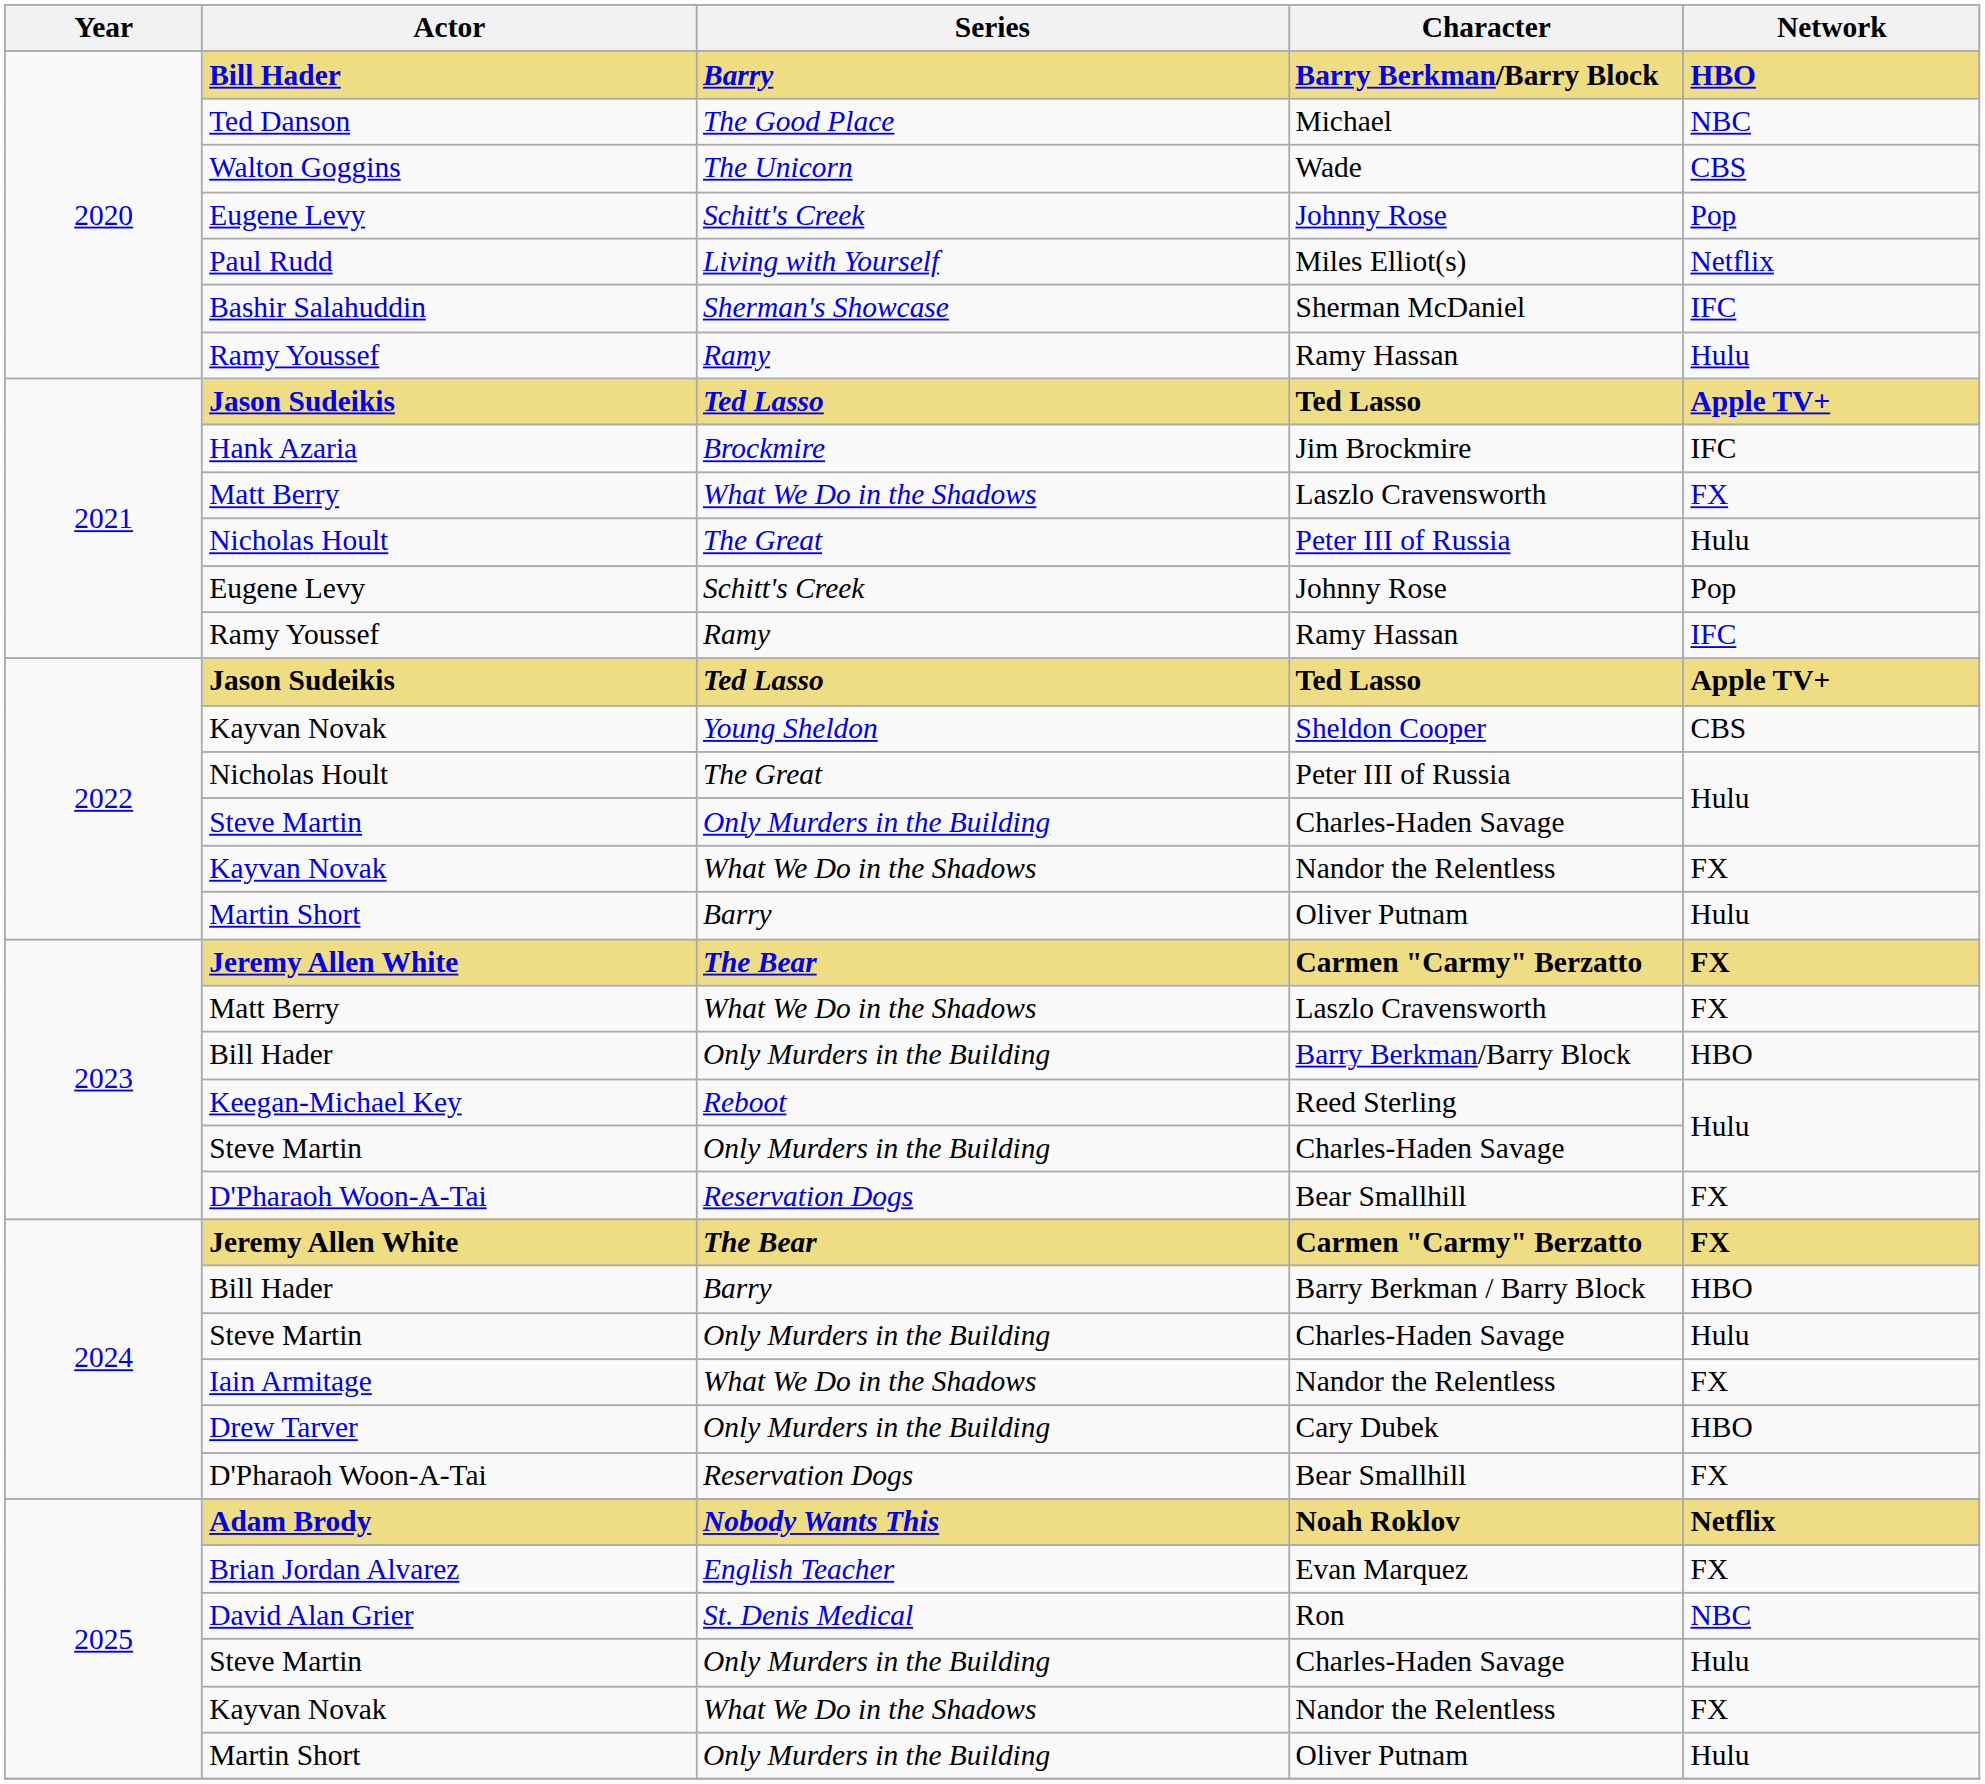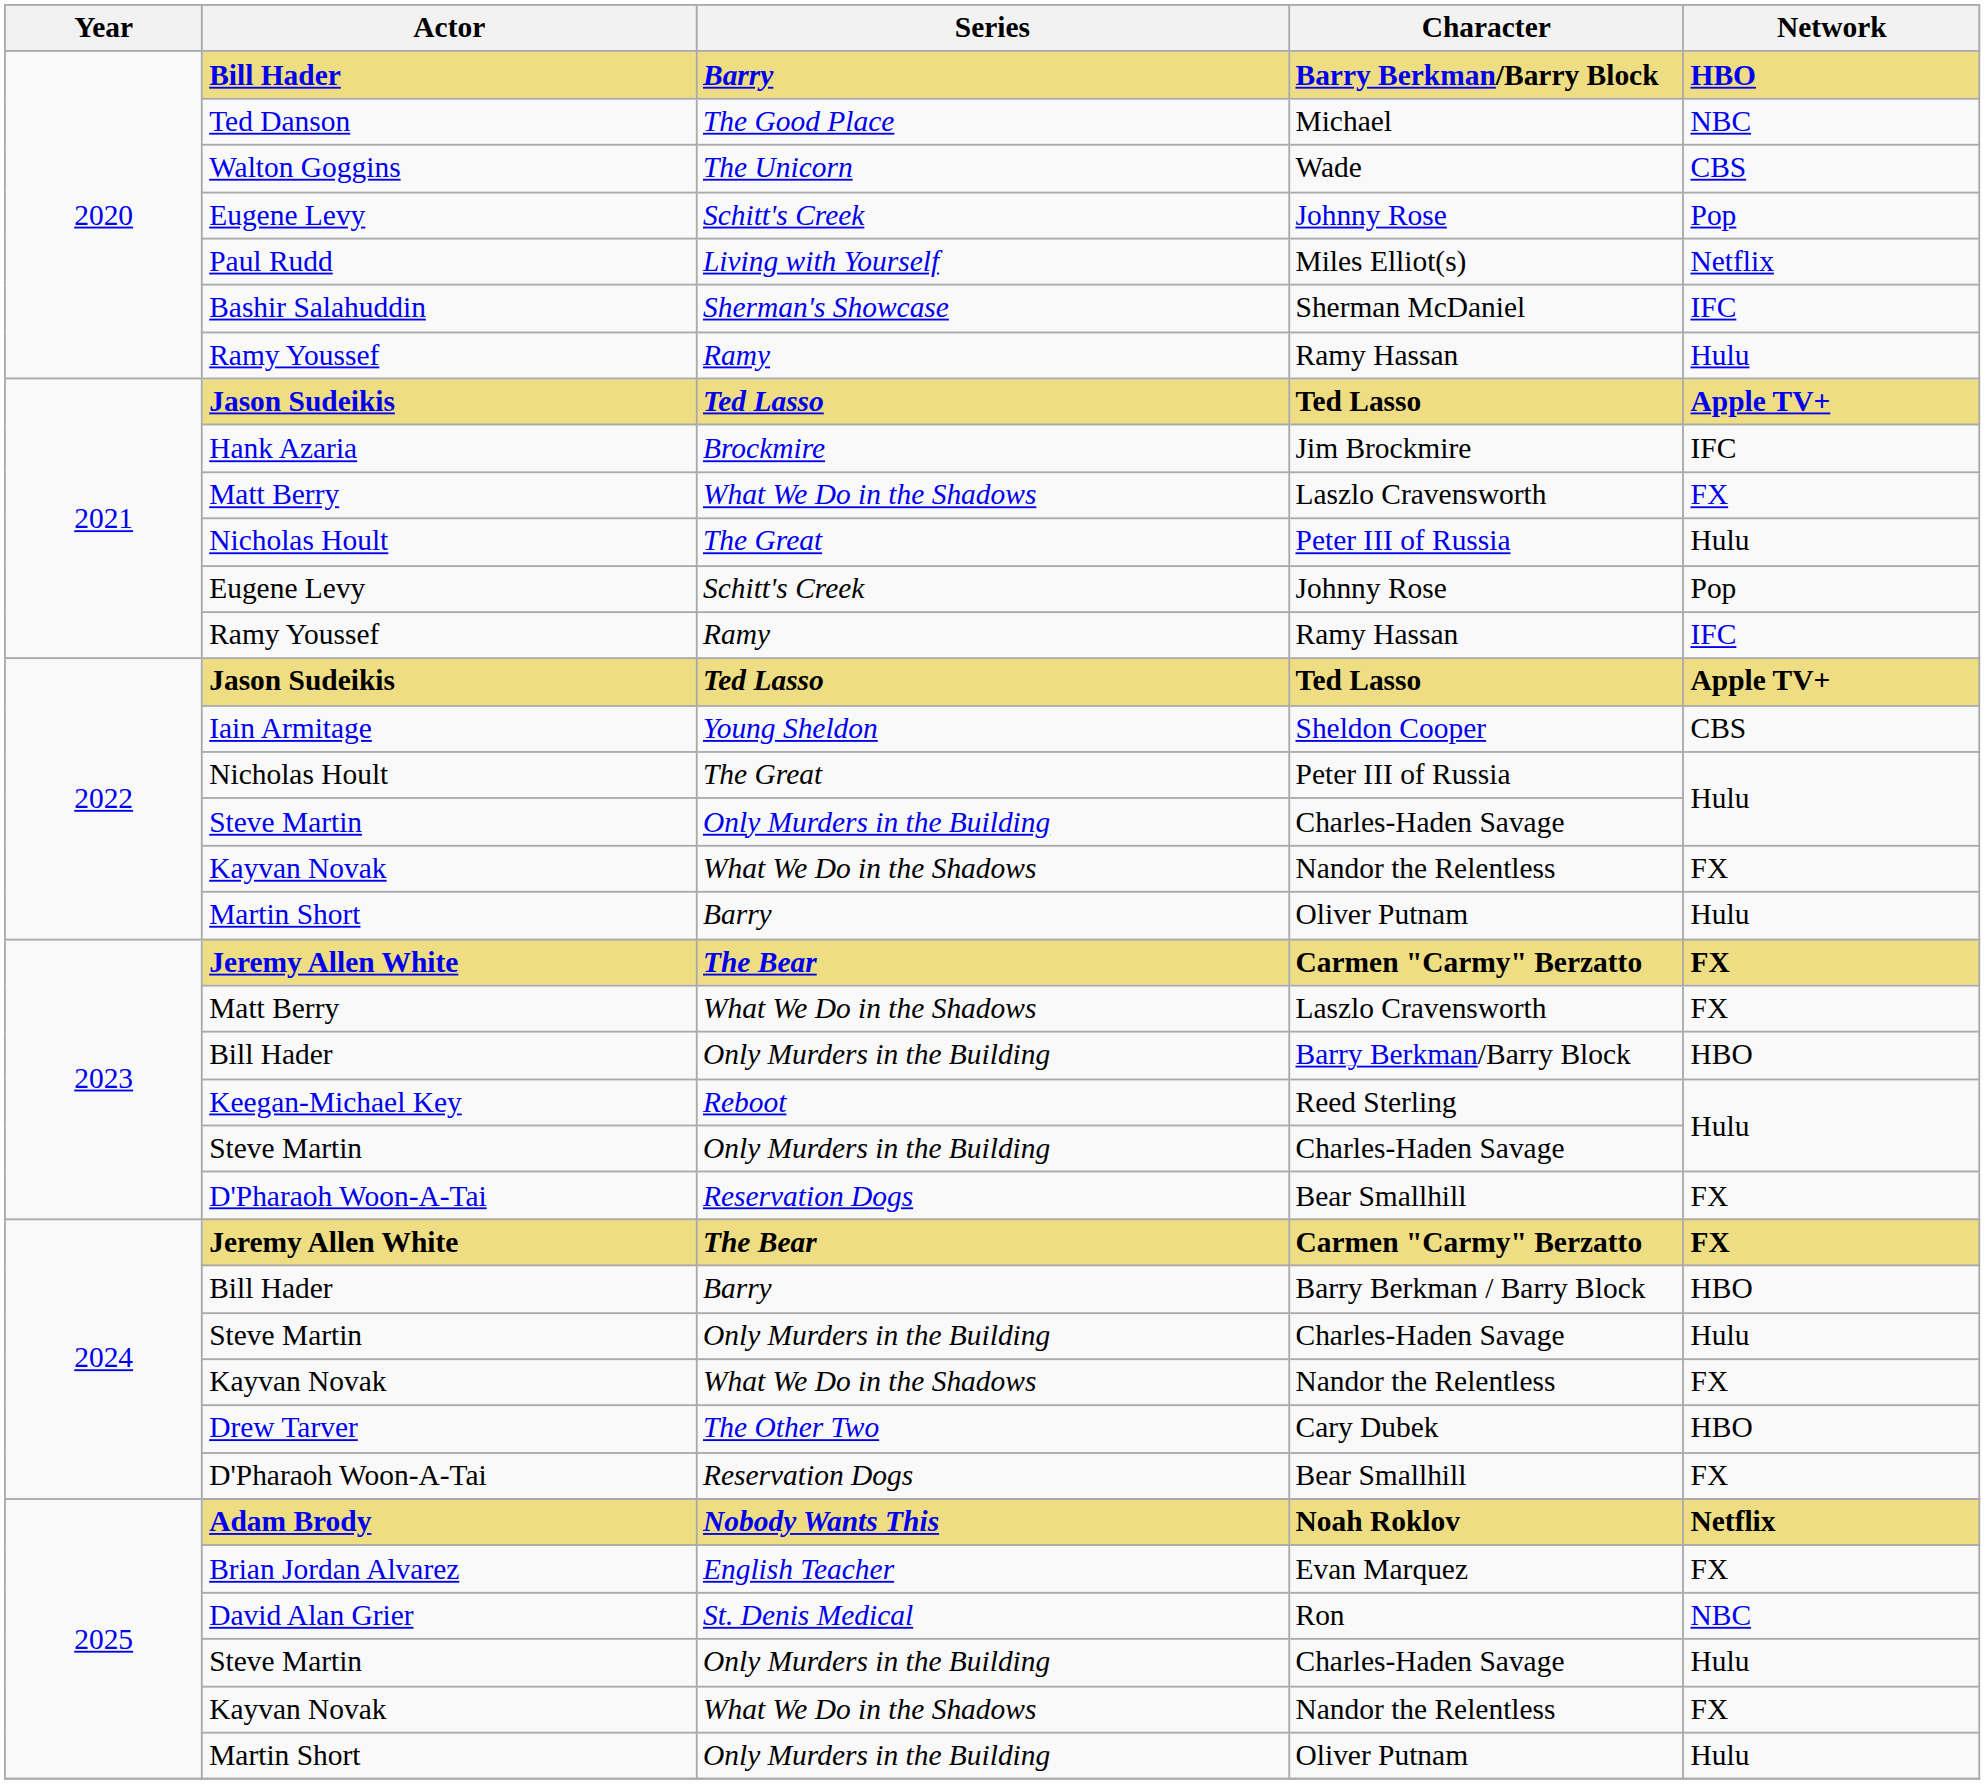Sheldon Cooper | Actor: Kayvan Novak -> Iain Armitage
2024 / Nandor the Relentless | Actor: Iain Armitage -> Kayvan Novak
Cary Dubek | Series: Only Murders in the Building -> The Other Two
